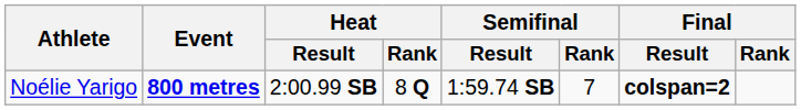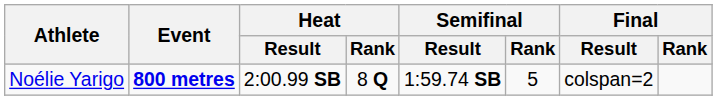Noélie Yarigo | Semifinal / Rank: 7 -> 5
Noélie Yarigo | Final / Result: bold -> normal
